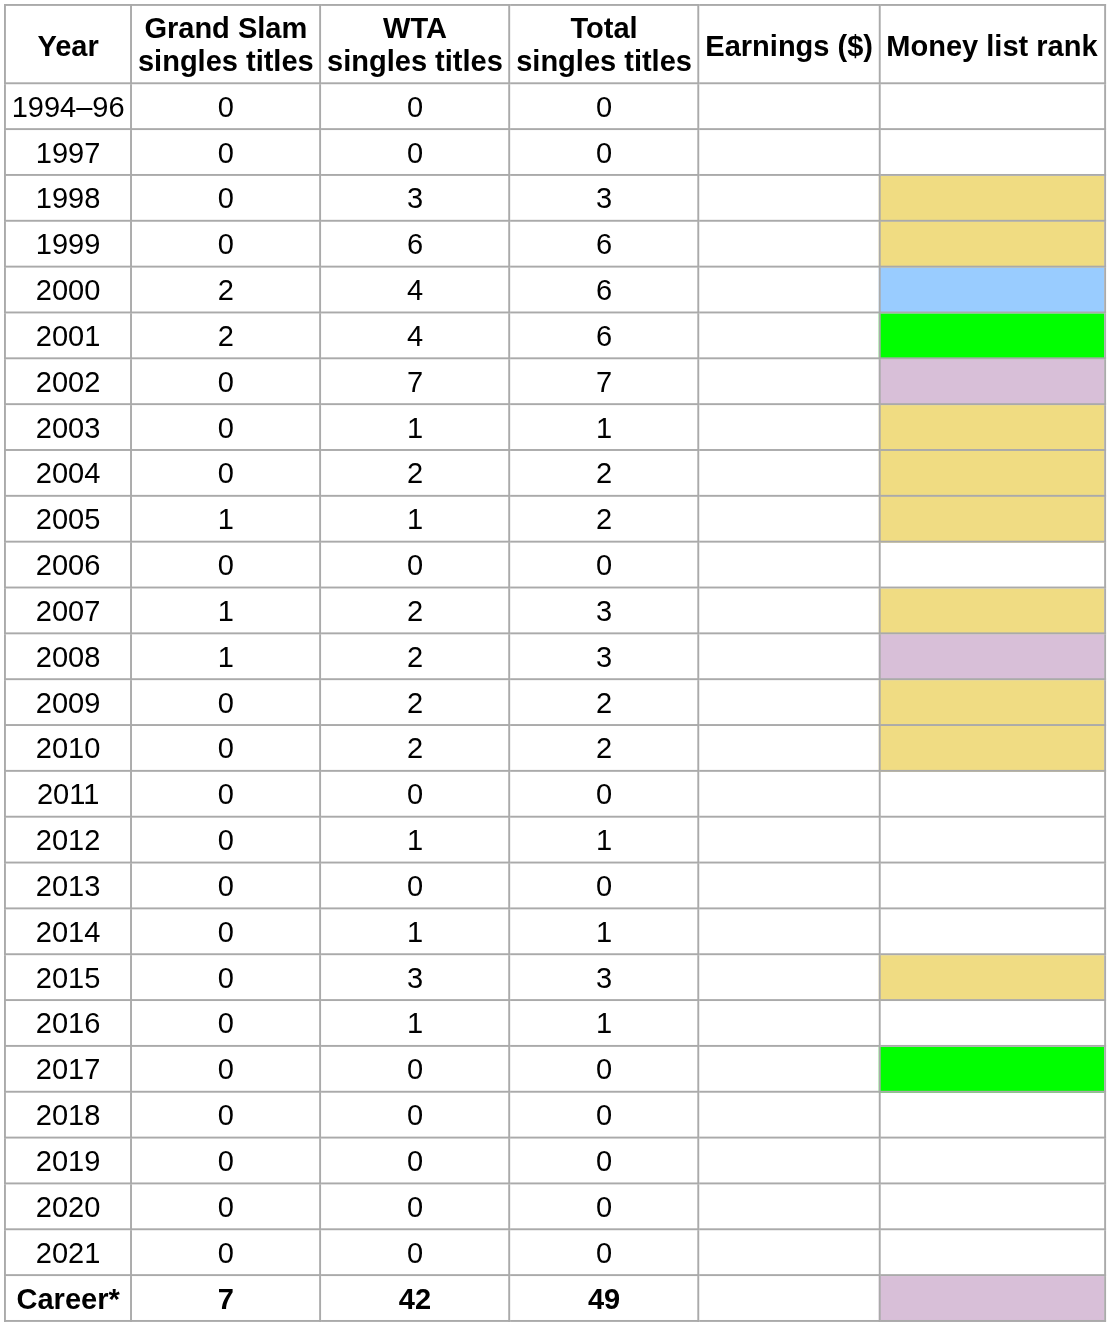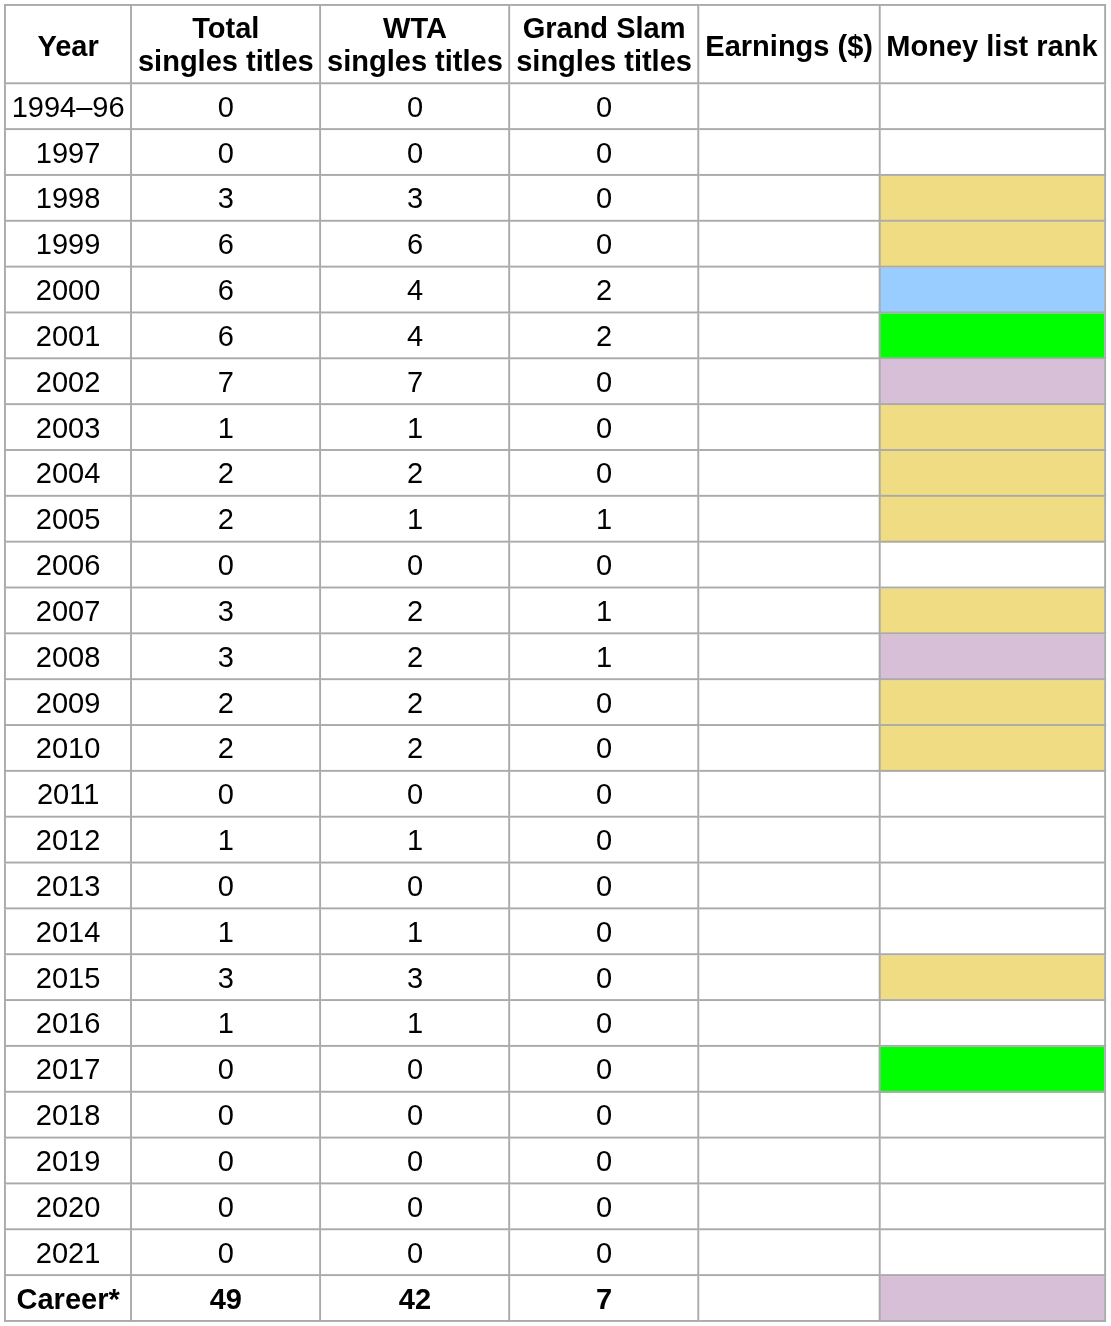columns swapped: Grand Slam singles titles <-> Total singles titles
